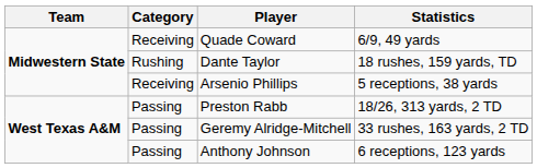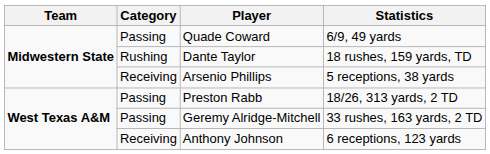Quade Coward | Category: Receiving -> Passing
Anthony Johnson | Category: Passing -> Receiving
